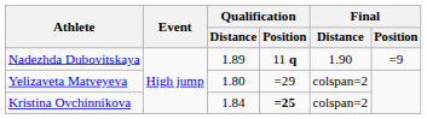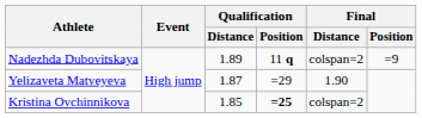Nadezhda Dubovitskaya | Final / Distance: 1.90 -> colspan=2
Yelizaveta Matveyeva | Qualification / Distance: 1.80 -> 1.87
Yelizaveta Matveyeva | Final / Distance: colspan=2 -> 1.90
Kristina Ovchinnikova | Qualification / Distance: 1.84 -> 1.85
